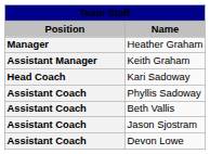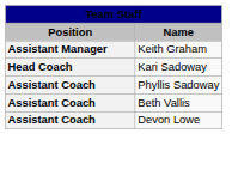- row: Manager | Heather Graham
- row: Assistant Coach | Jason Sjostram
